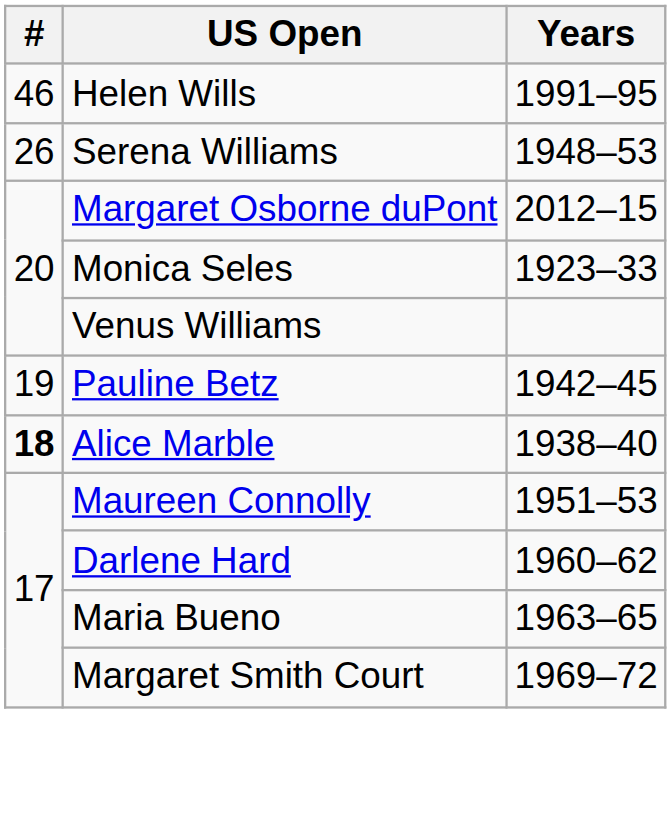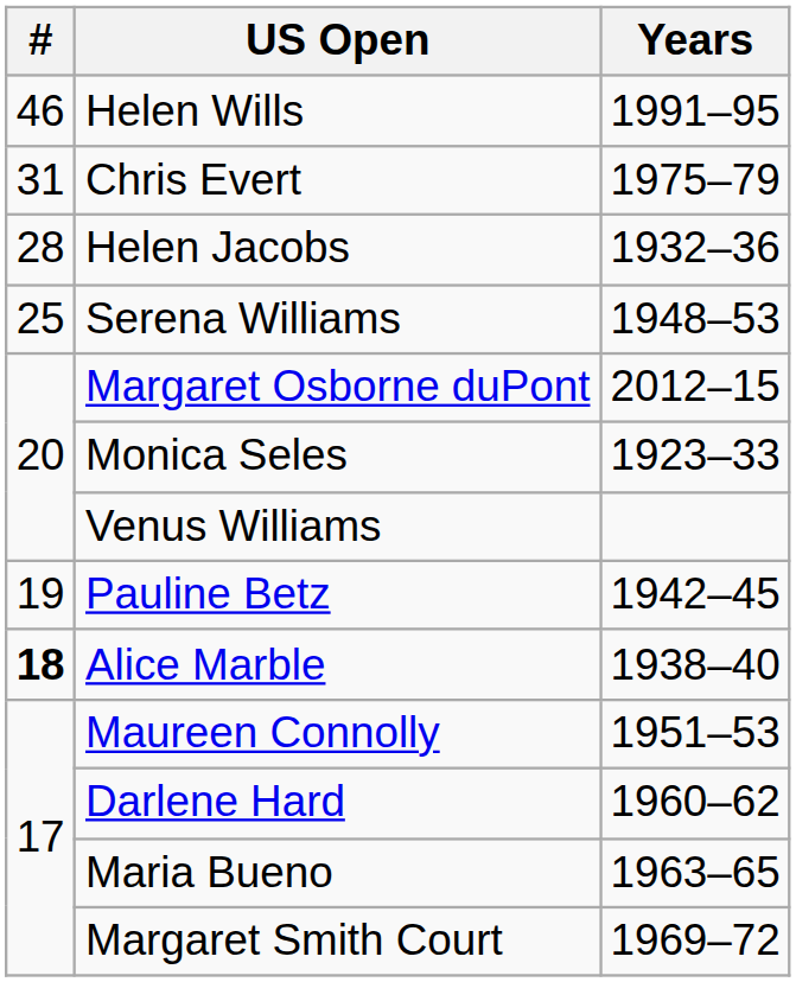+ row: 31 | Chris Evert | 1975–79
+ row: 28 | Helen Jacobs | 1932–36
Serena Williams | #: 26 -> 25
